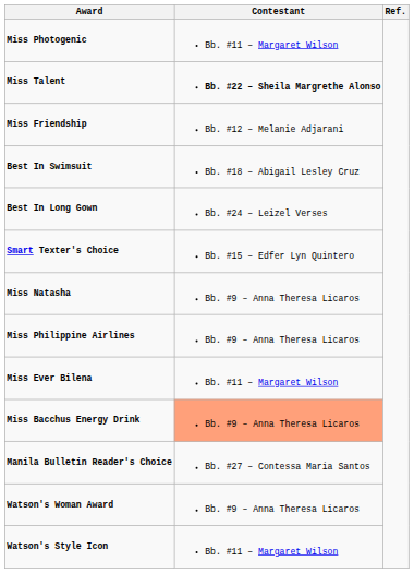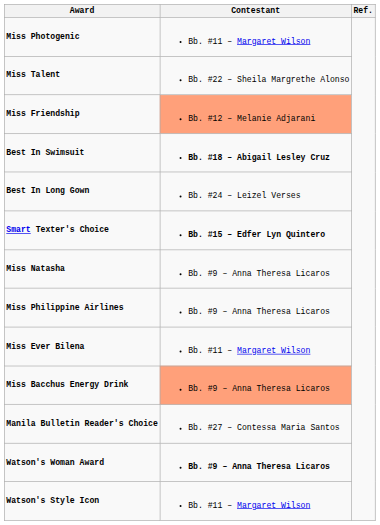Miss Talent | Contestant: bold -> normal
Miss Friendship | Contestant: no background -> lightsalmon background
Best In Swimsuit | Contestant: normal -> bold
Smart Texter's Choice | Contestant: normal -> bold
Watson's Woman Award | Contestant: normal -> bold
